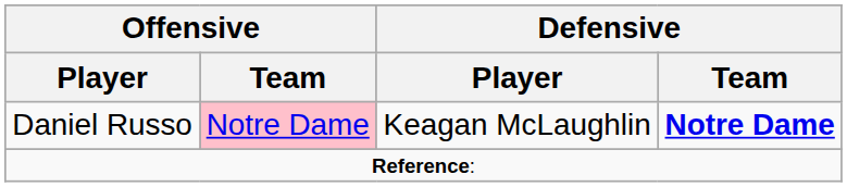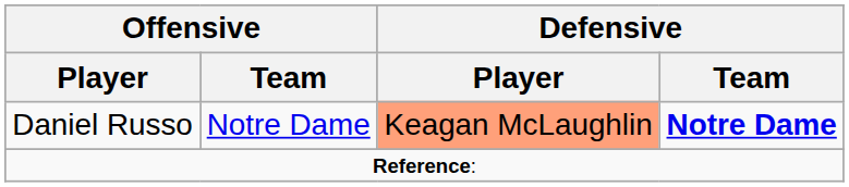Daniel Russo | Offensive / Team: pink background -> no background
Daniel Russo | Defensive / Player: no background -> lightsalmon background
